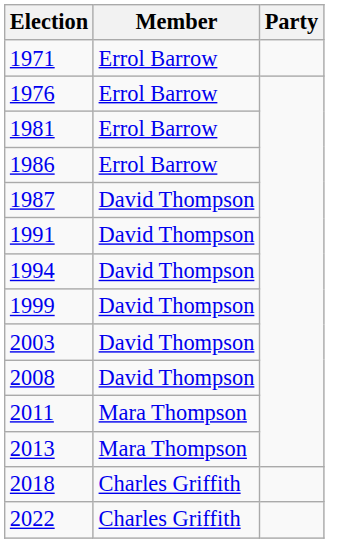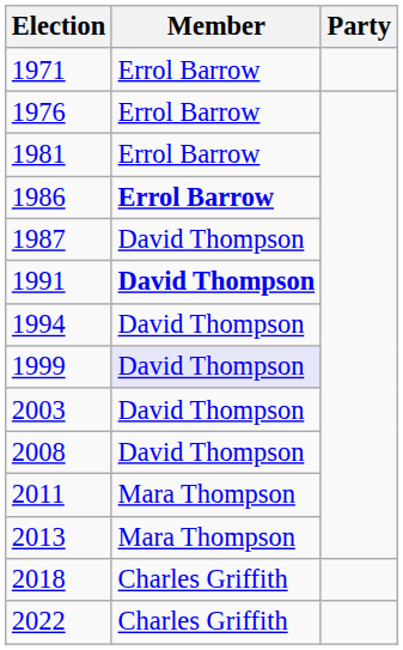1986 | Member: normal -> bold
1991 | Member: normal -> bold
1999 | Member: no background -> lavender background
